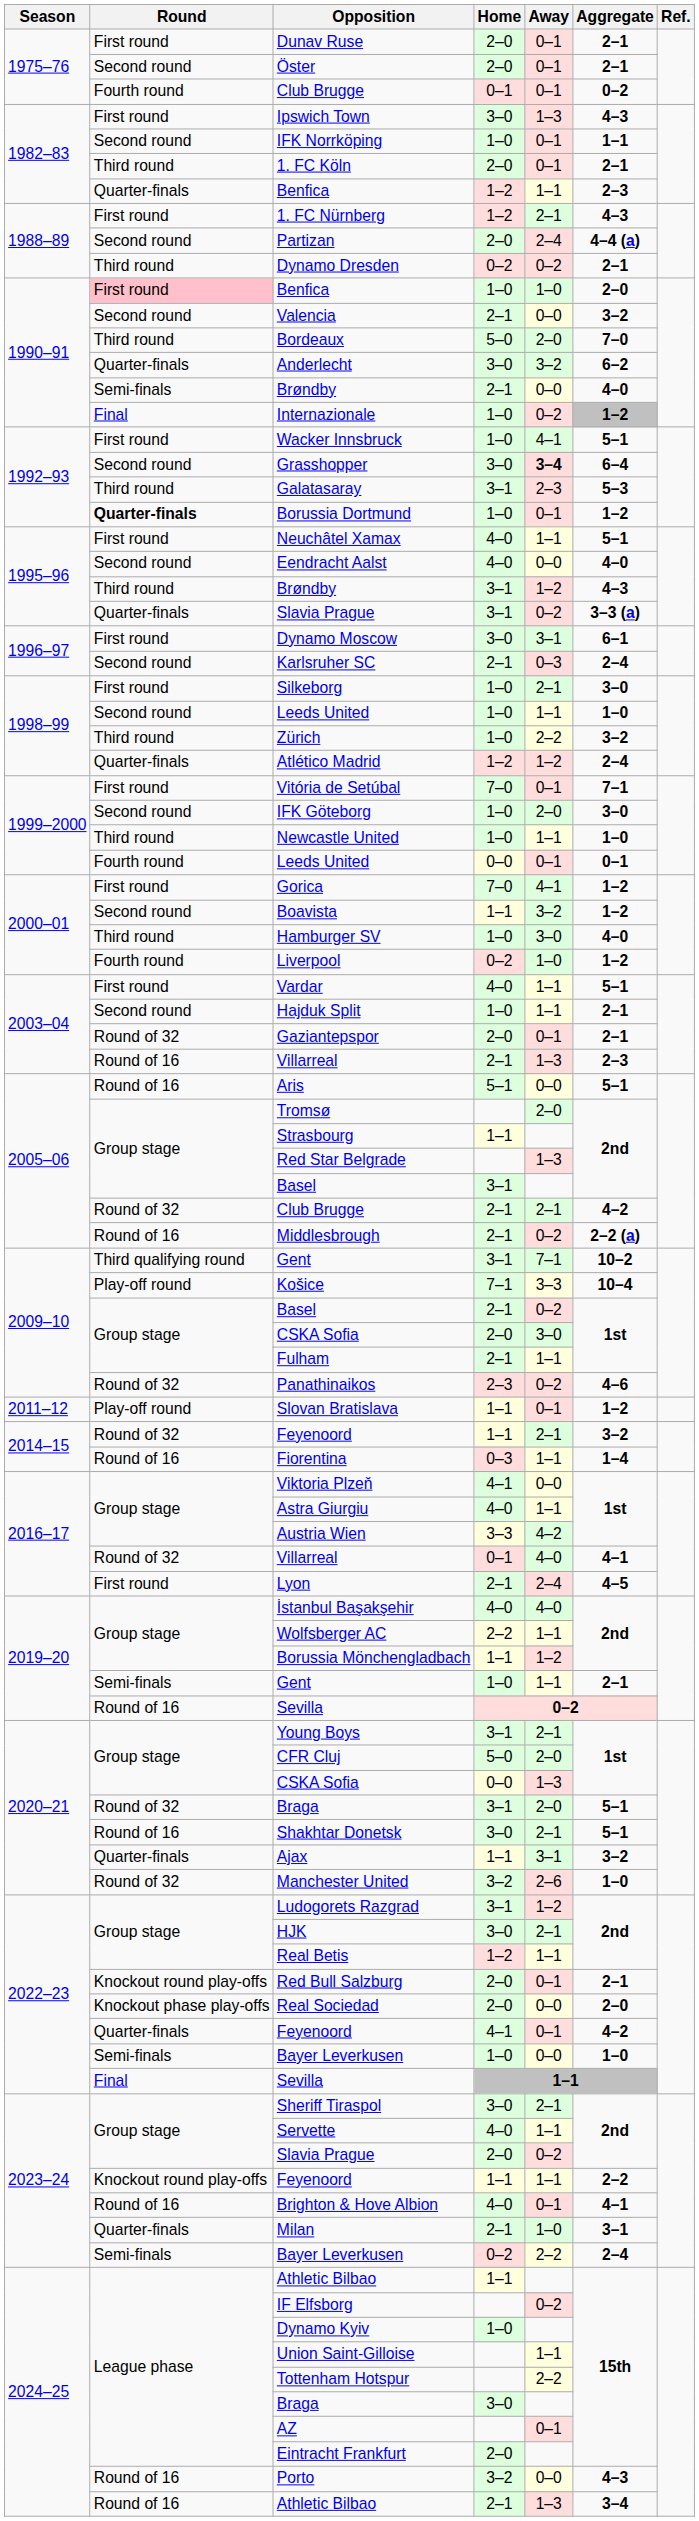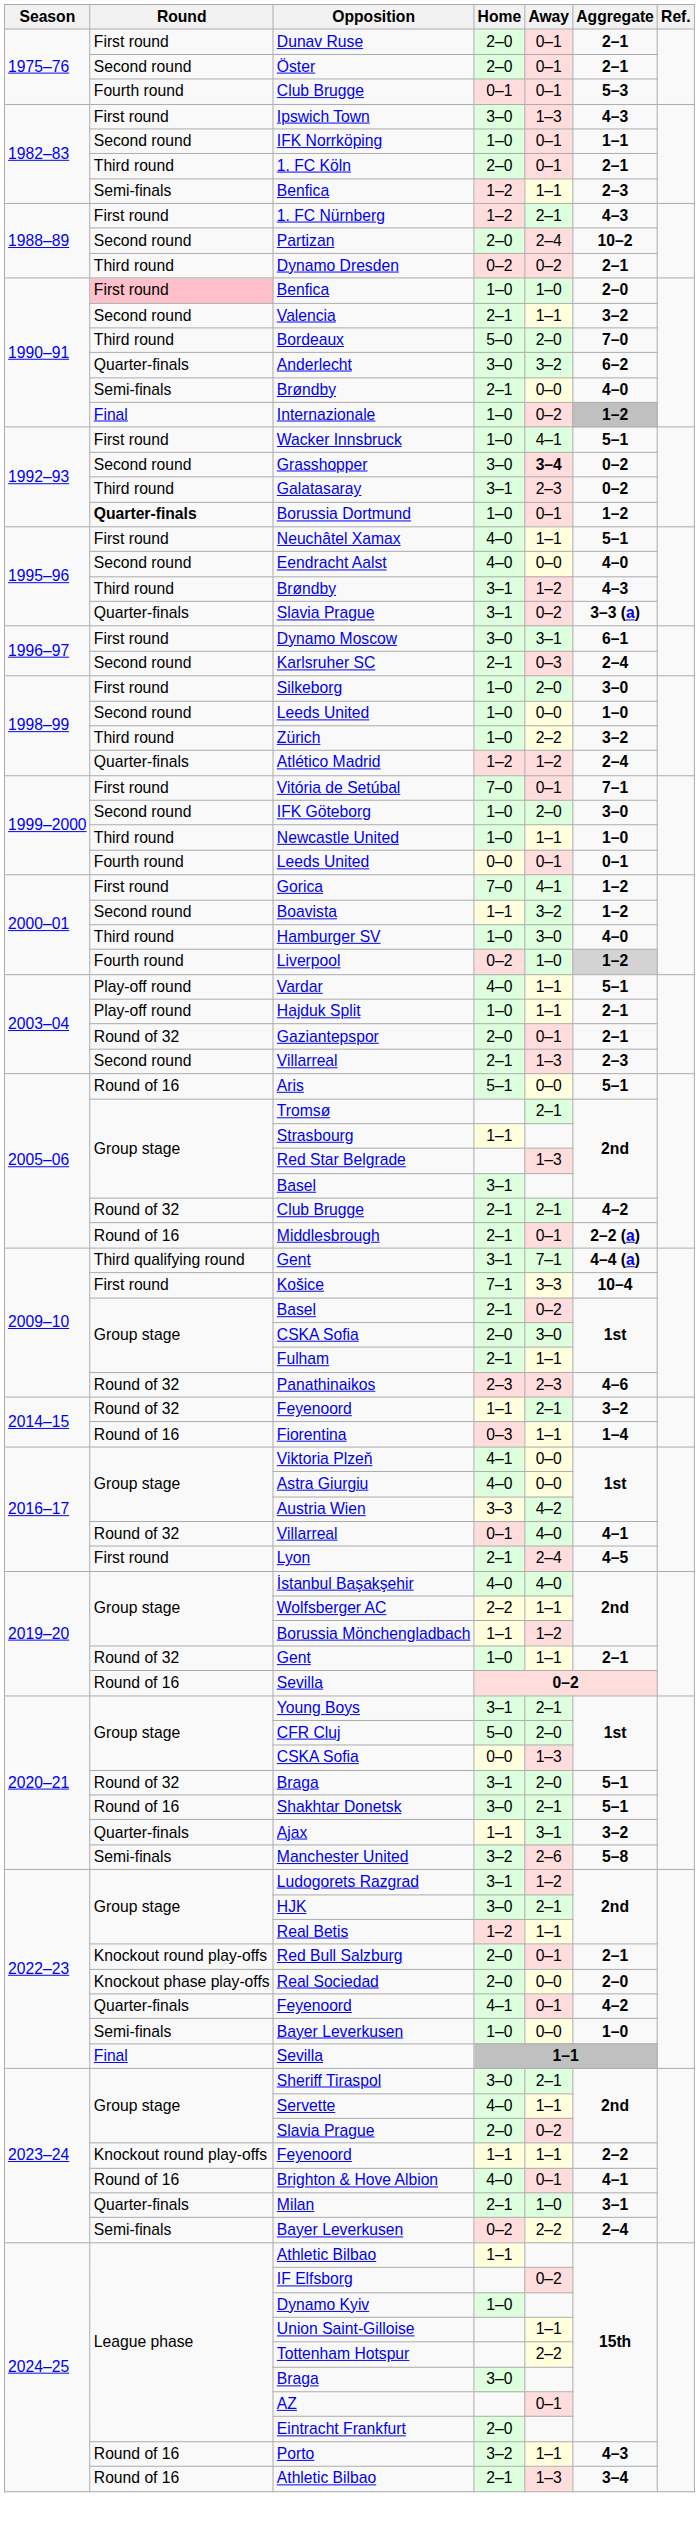Club Brugge / 0–1 | Aggregate: 0–2 -> 5–3
Benfica / 1–2 | Round: Quarter-finals -> Semi-finals
Partizan | Aggregate: 4–4 (a) -> 10–2
Valencia | Away: 0–0 -> 1–1
Grasshopper | Aggregate: 6–4 -> 0–2
Galatasaray | Aggregate: 5–3 -> 0–2
Silkeborg | Away: 2–1 -> 2–0
Leeds United / 1–0 | Away: 1–1 -> 0–0
Liverpool | Aggregate: no background -> lightgrey background
Vardar | Round: First round -> Play-off round
Hajduk Split | Round: Second round -> Play-off round
Villarreal / 2–1 | Round: Round of 16 -> Second round
Tromsø | Away: 2–0 -> 2–1
Middlesbrough | Away: 0–2 -> 0–1
Gent / 3–1 | Aggregate: 10–2 -> 4–4 (a)
Košice | Round: Play-off round -> First round
Panathinaikos | Away: 0–2 -> 2–3
- row: 2011–12 | Play-off round | Slovan Bratislava | 1–1 | 0–1 | 1–2
Astra Giurgiu | Away: 1–1 -> 0–0
Gent / 1–0 | Round: Semi-finals -> Round of 32
Manchester United | Round: Round of 32 -> Semi-finals
Manchester United | Aggregate: 1–0 -> 5–8
Porto | Away: 0–0 -> 1–1
